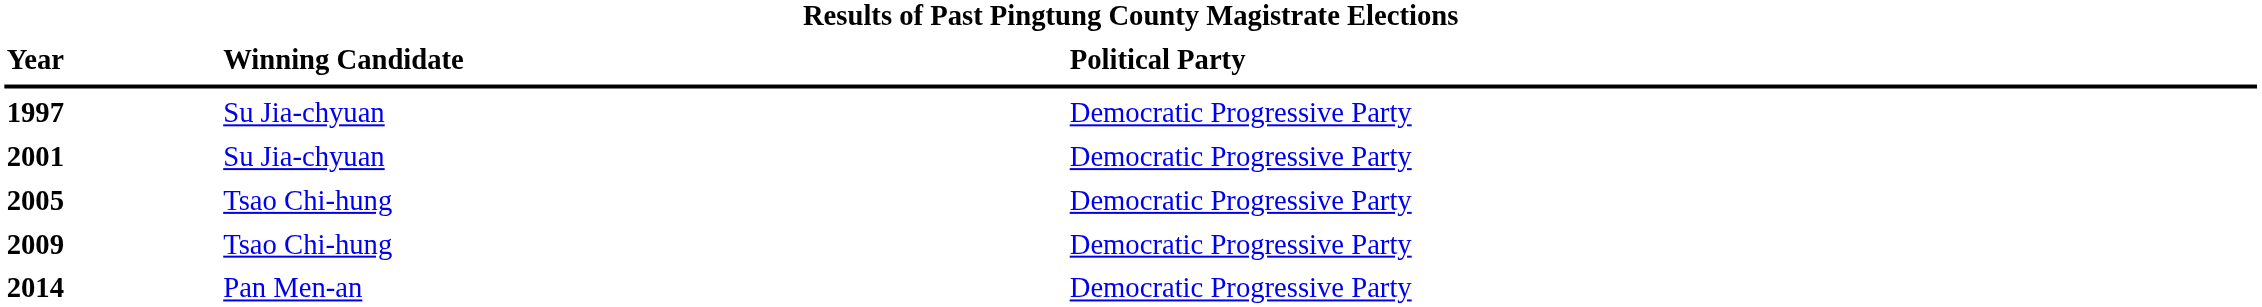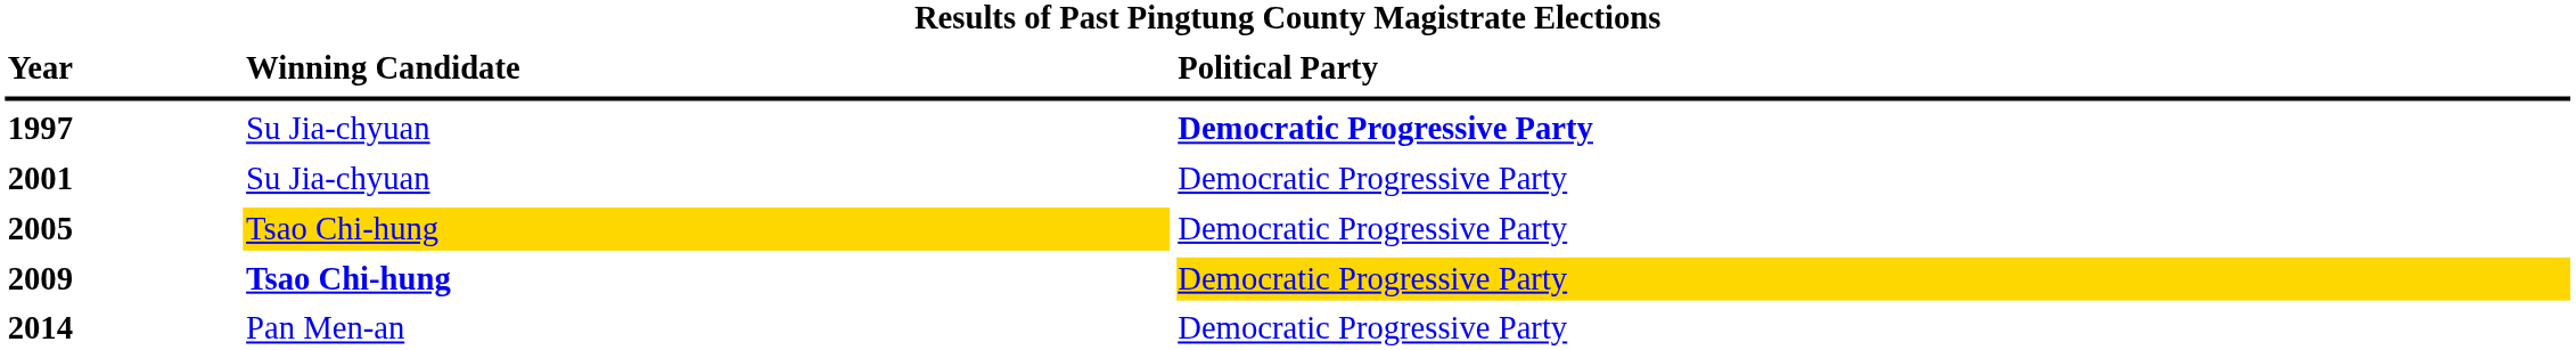1997 | column 3: normal -> bold
2005 | column 2: no background -> gold background
2009 | column 2: normal -> bold
2009 | column 3: no background -> gold background
